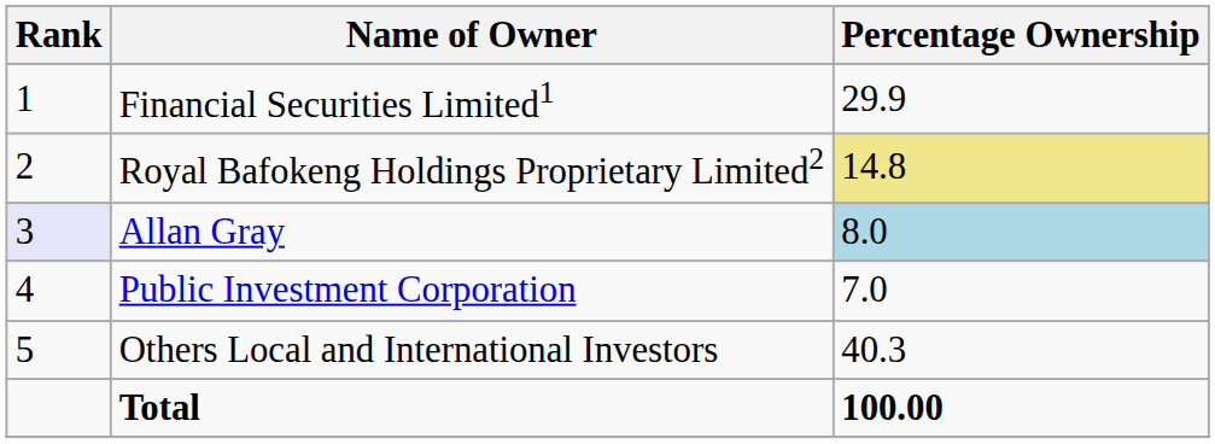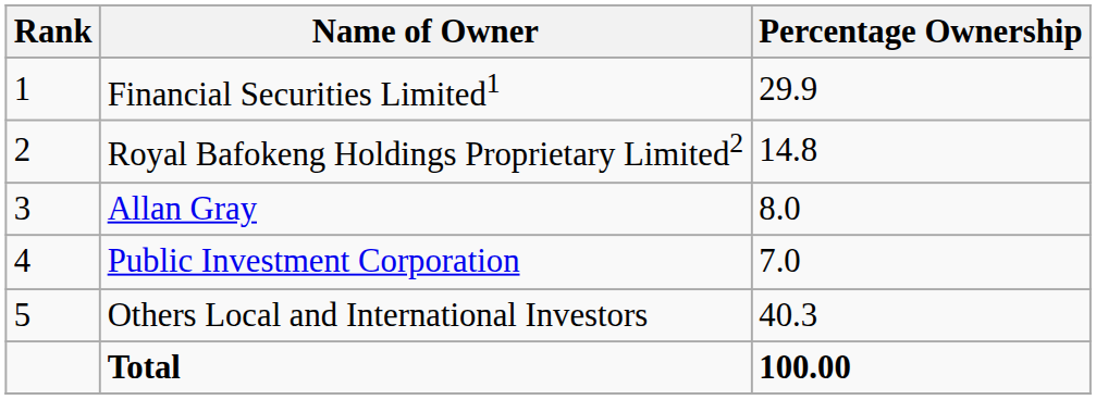Royal Bafokeng Holdings Proprietary Limited2 | Percentage Ownership: khaki background -> no background
Allan Gray | Rank: lavender background -> no background
Allan Gray | Percentage Ownership: lightblue background -> no background
